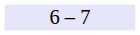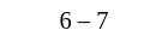row 1 | column 1: lavender background -> no background
